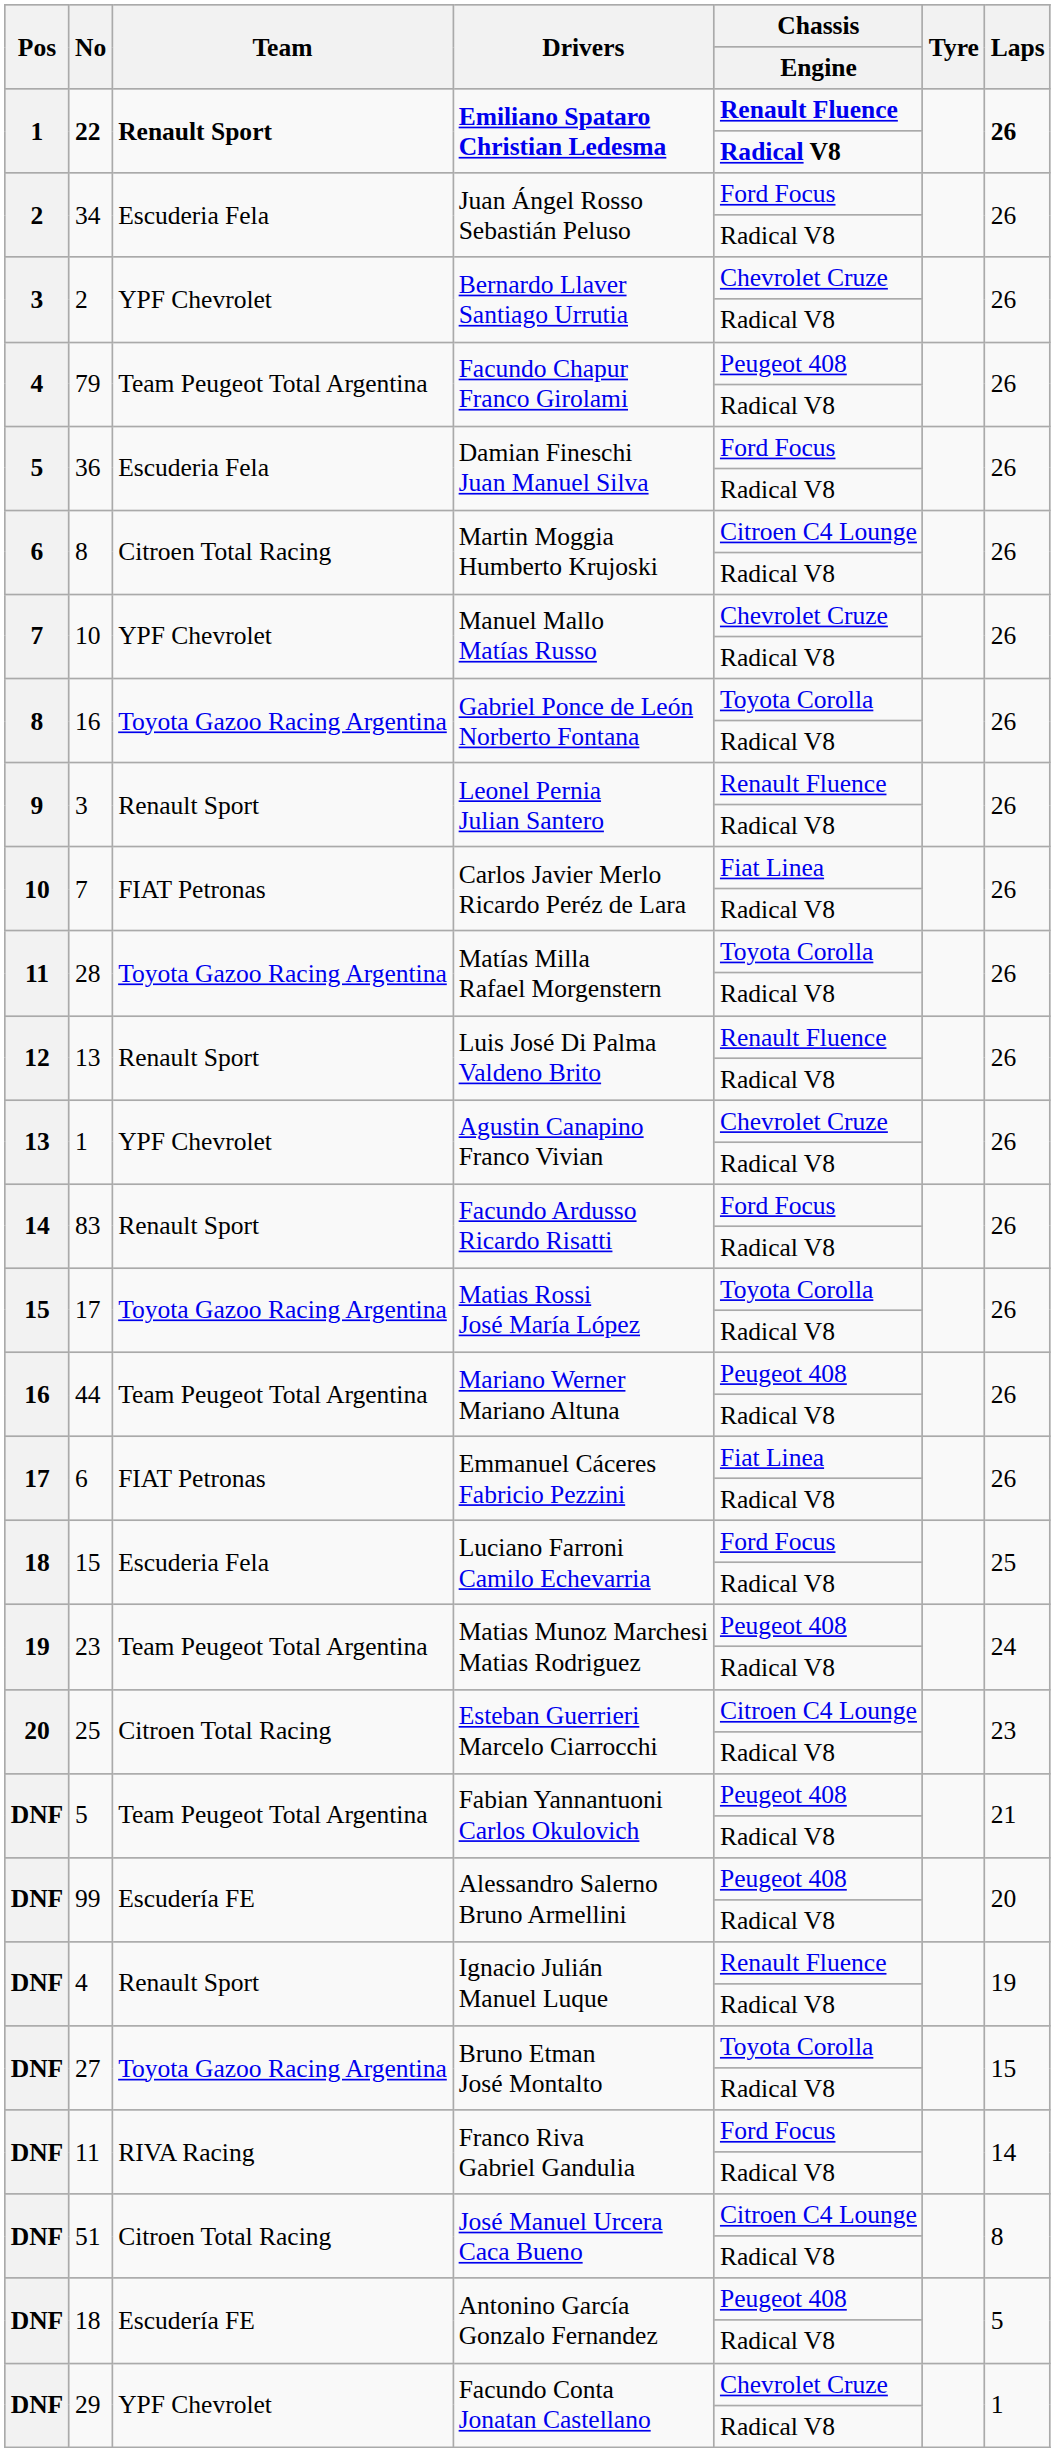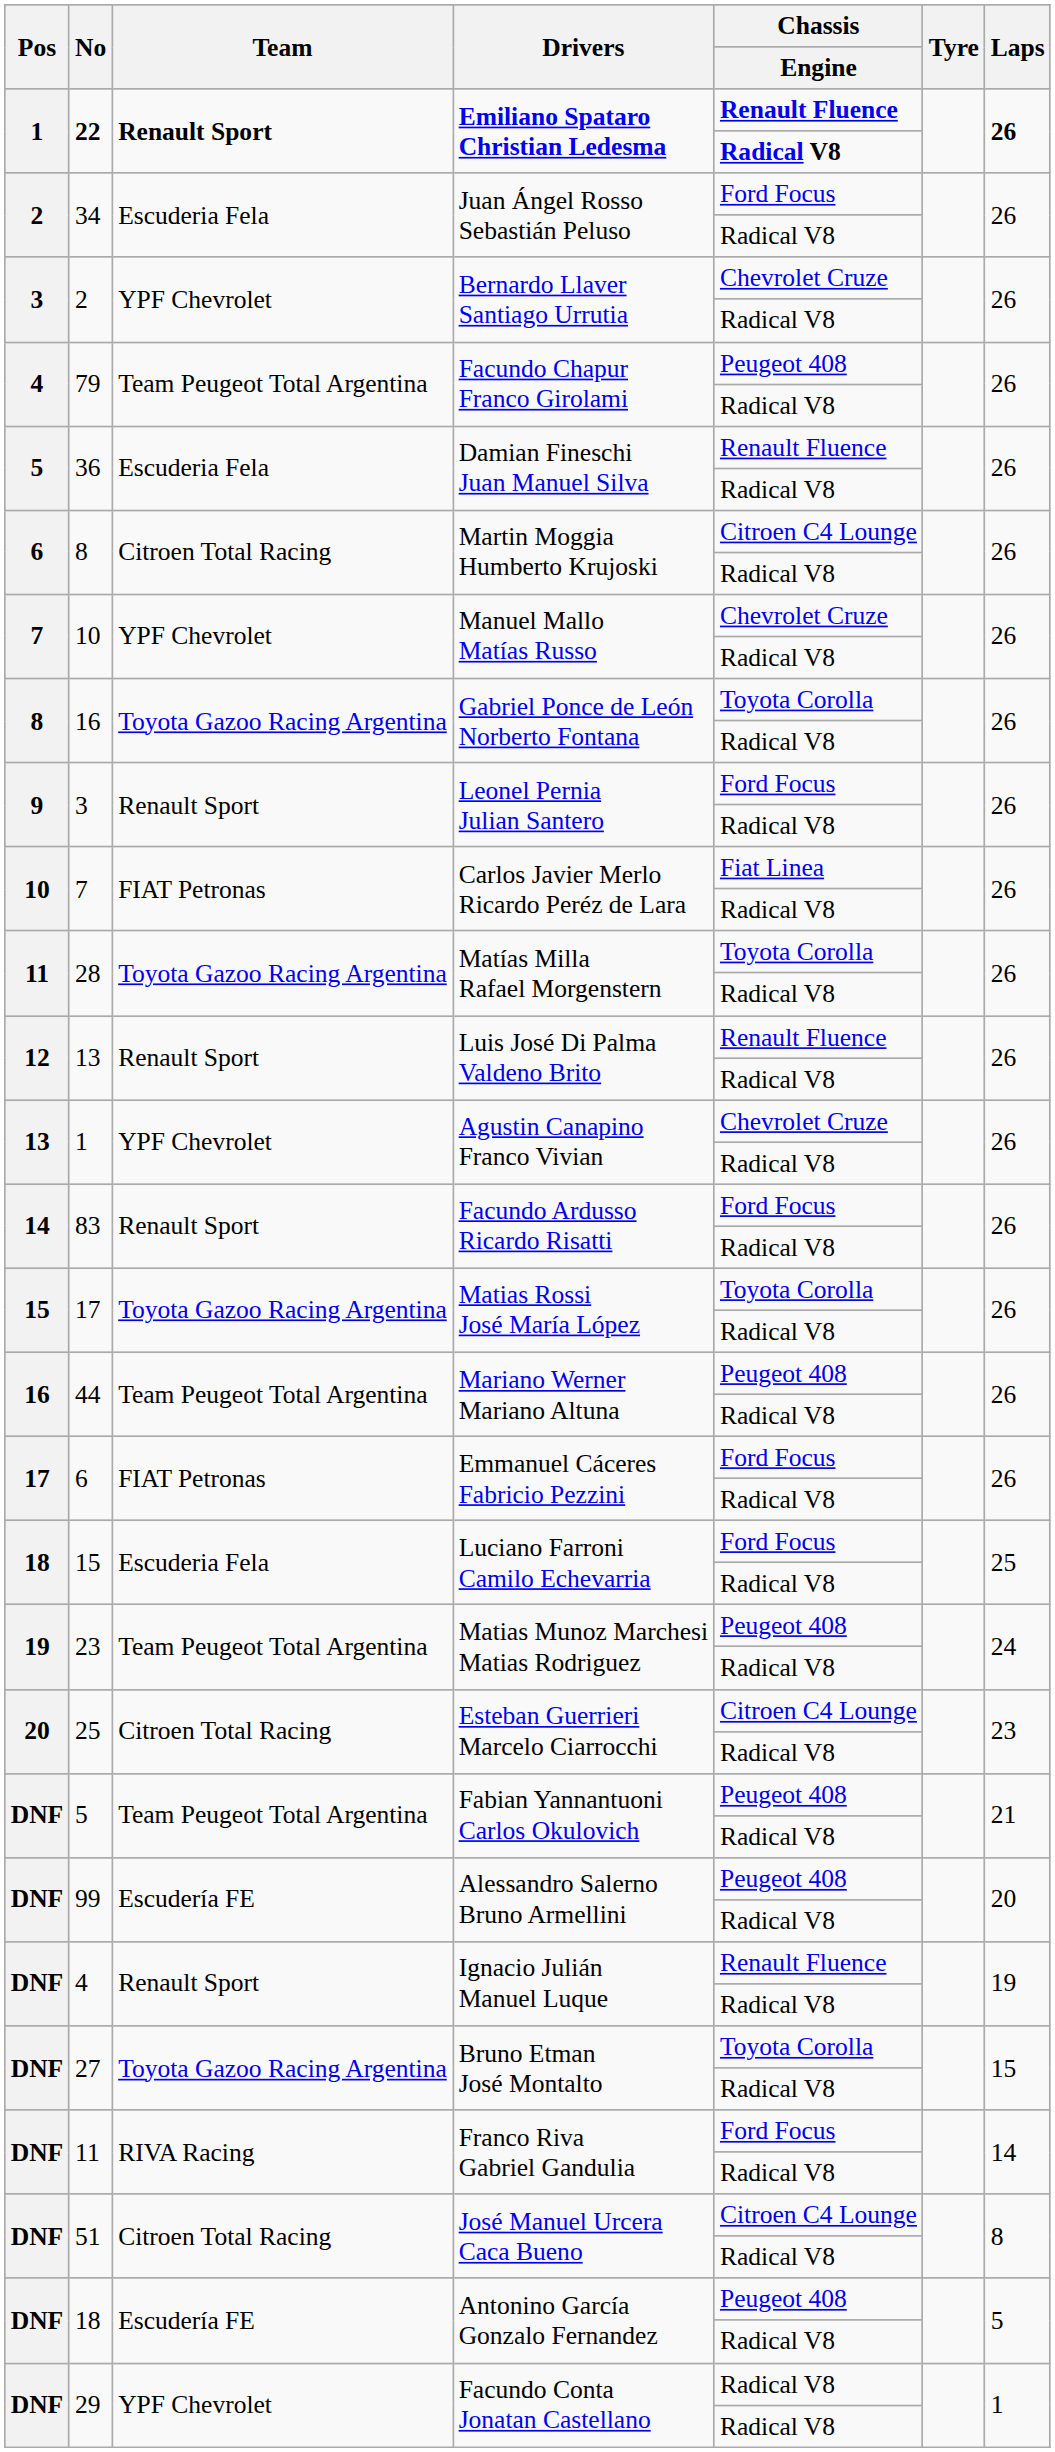row 11 | Chassis / Engine: Ford Focus -> Renault Fluence
row 19 | Chassis / Engine: Renault Fluence -> Ford Focus
row 35 | Chassis / Engine: Fiat Linea -> Ford Focus
row 57 | Chassis / Engine: Chevrolet Cruze -> Radical V8
